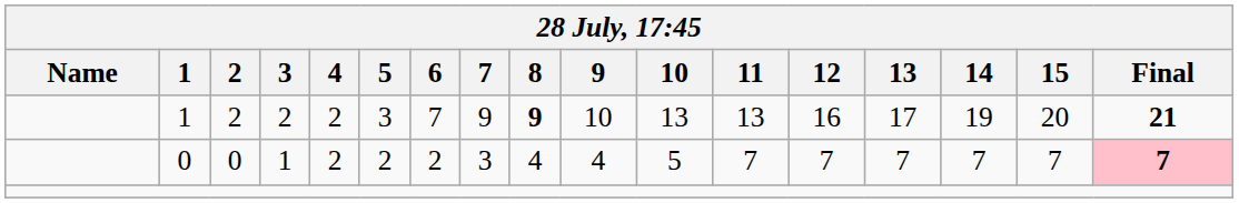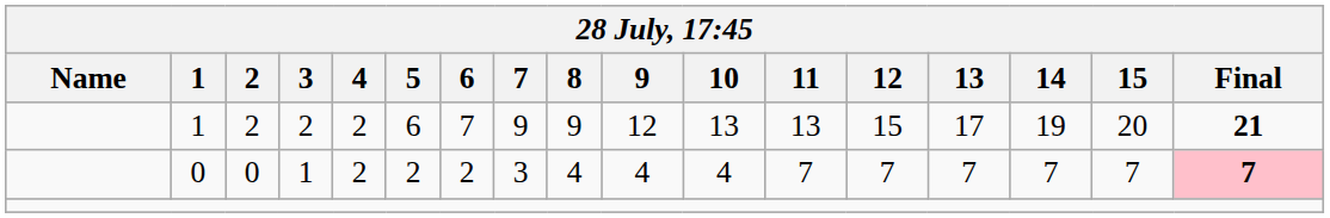row 3 | 5: 3 -> 6
row 3 | 8: bold -> normal
row 3 | 9: 10 -> 12
row 3 | 12: 16 -> 15
row 4 | 10: 5 -> 4
